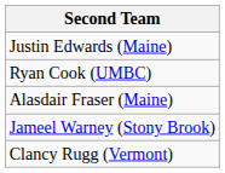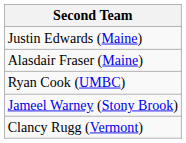row 3 | column 1: Ryan Cook (UMBC) -> Alasdair Fraser (Maine)
row 4 | column 1: Alasdair Fraser (Maine) -> Ryan Cook (UMBC)
